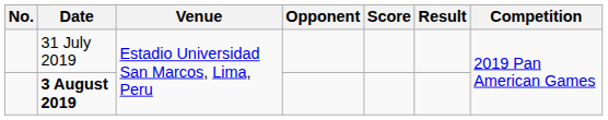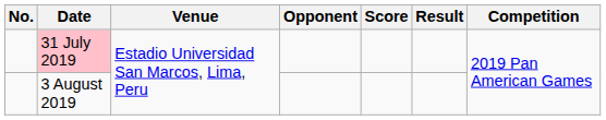31 July 2019 | Date: no background -> pink background
3 August 2019 | Date: bold -> normal
